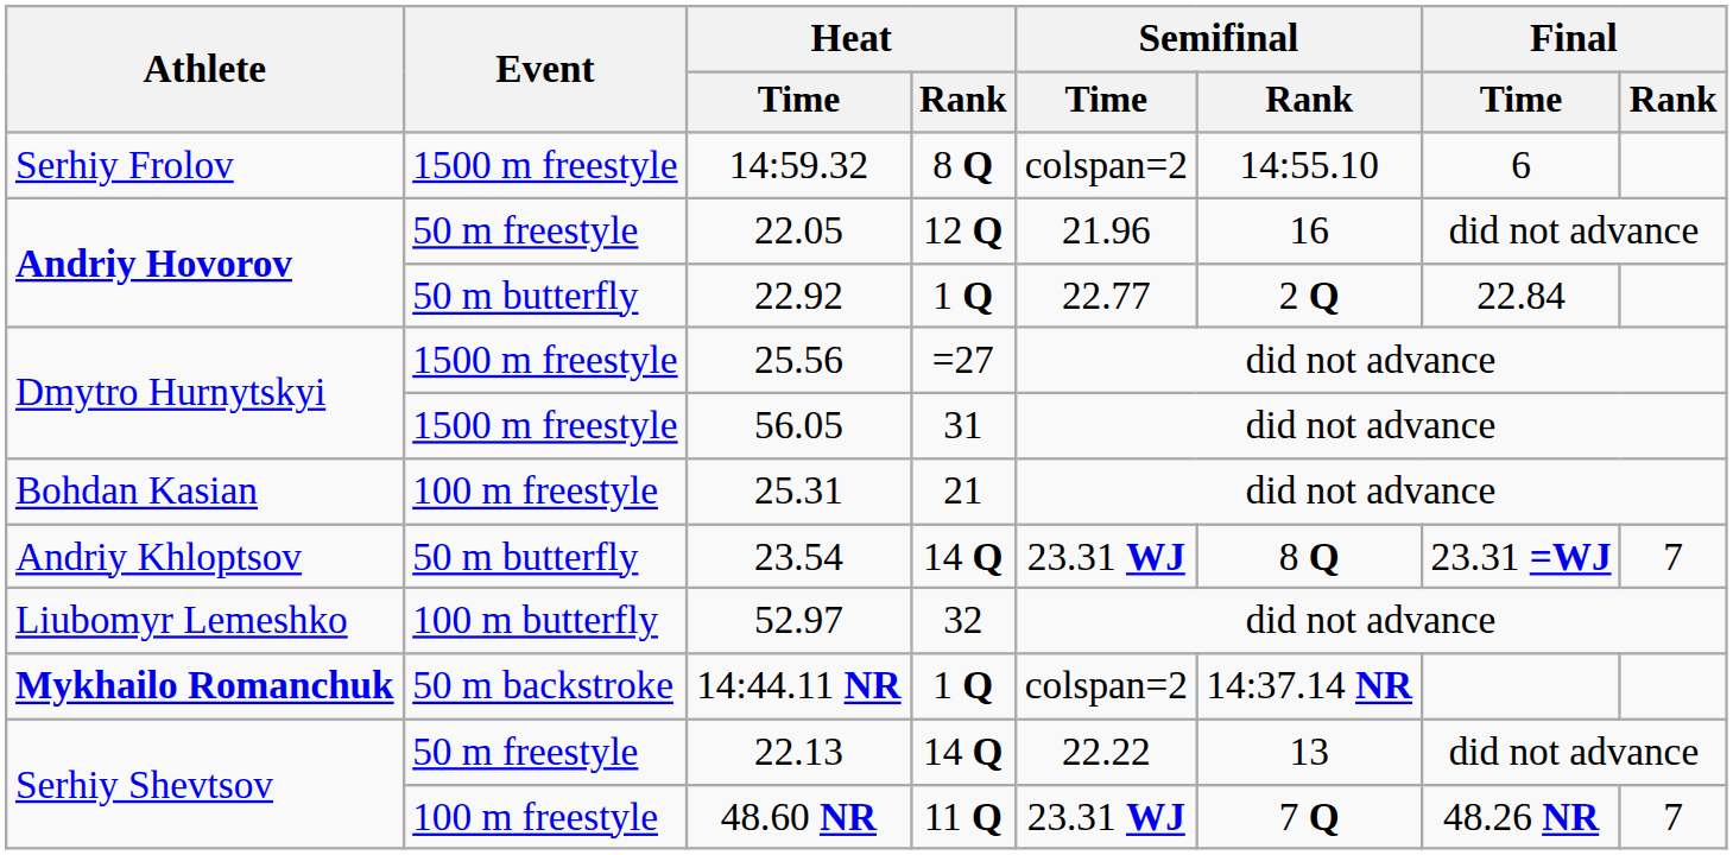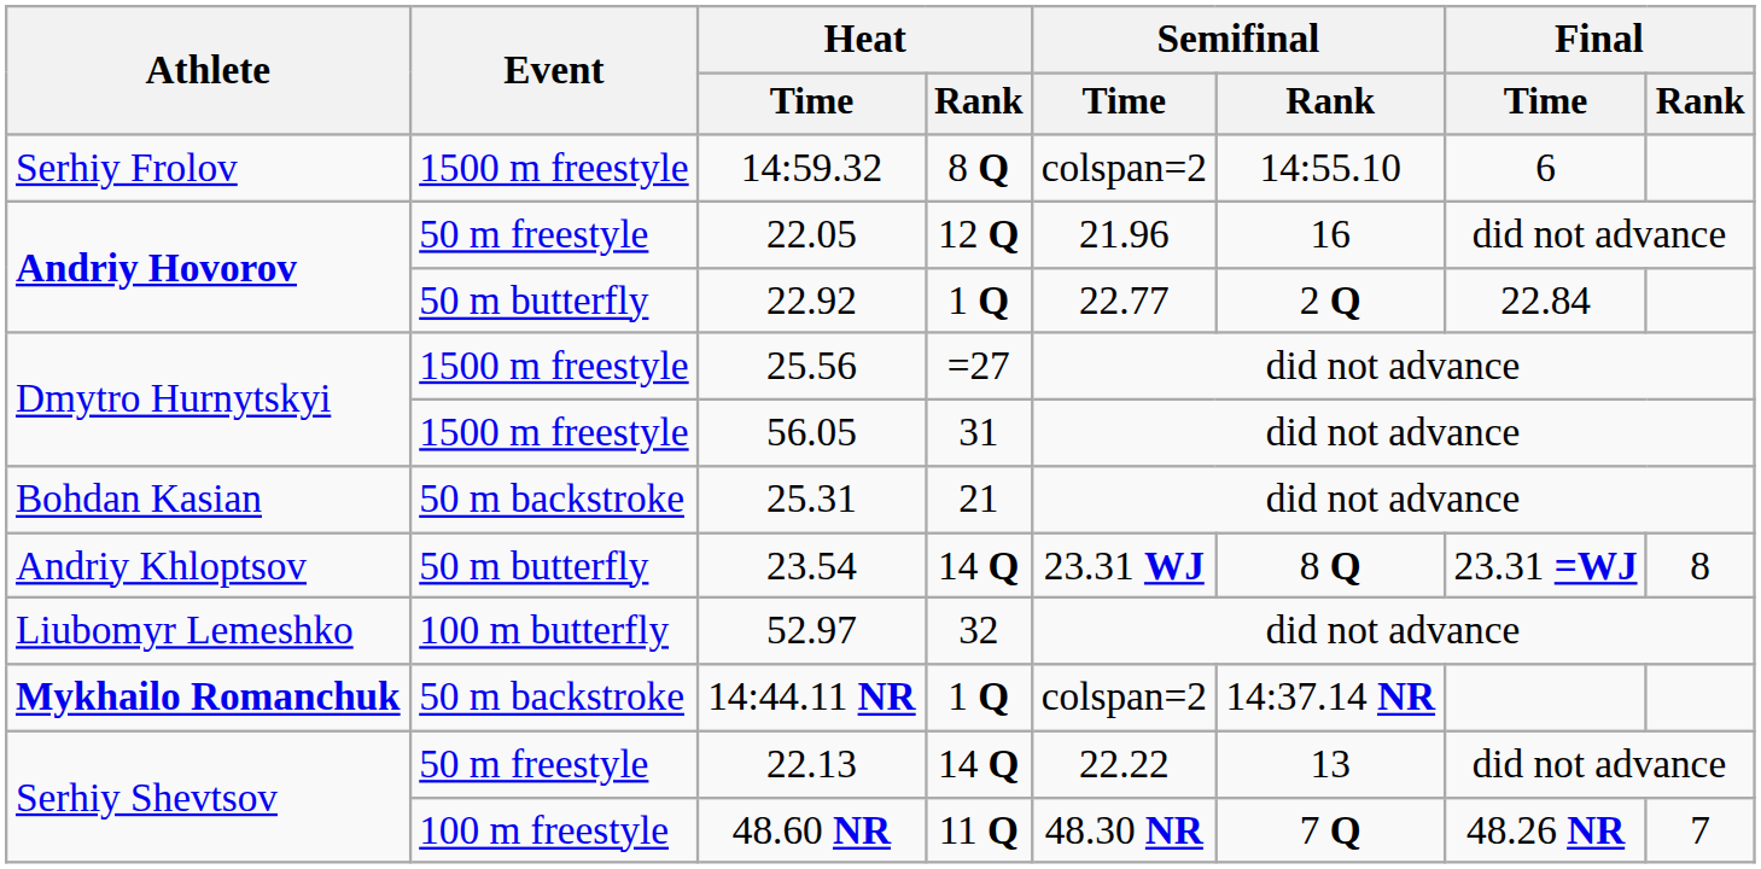25.31 | Event: 100 m freestyle -> 50 m backstroke
23.54 | Final / Rank: 7 -> 8
48.60 NR | Semifinal / Time: 23.31 WJ -> 48.30 NR
